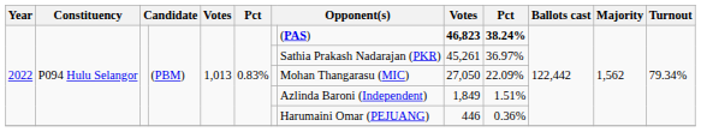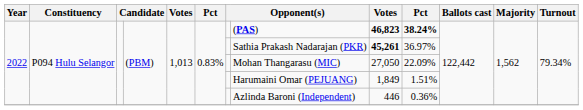row 3 | column 9: normal -> bold
row 5 | column 8: Azlinda Baroni (Independent) -> Harumaini Omar (PEJUANG)
row 6 | column 8: Harumaini Omar (PEJUANG) -> Azlinda Baroni (Independent)
